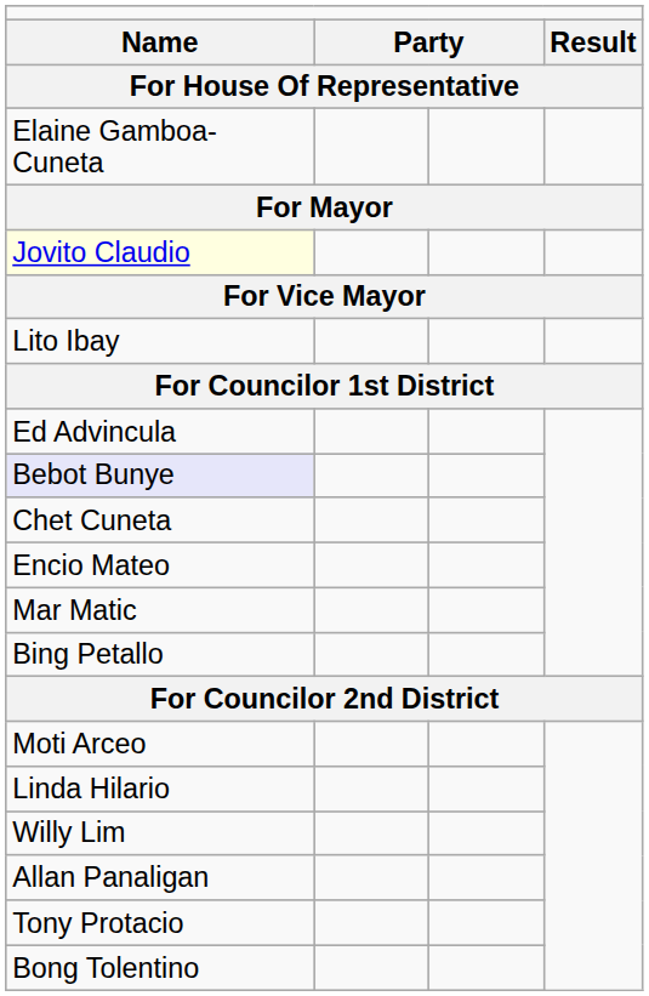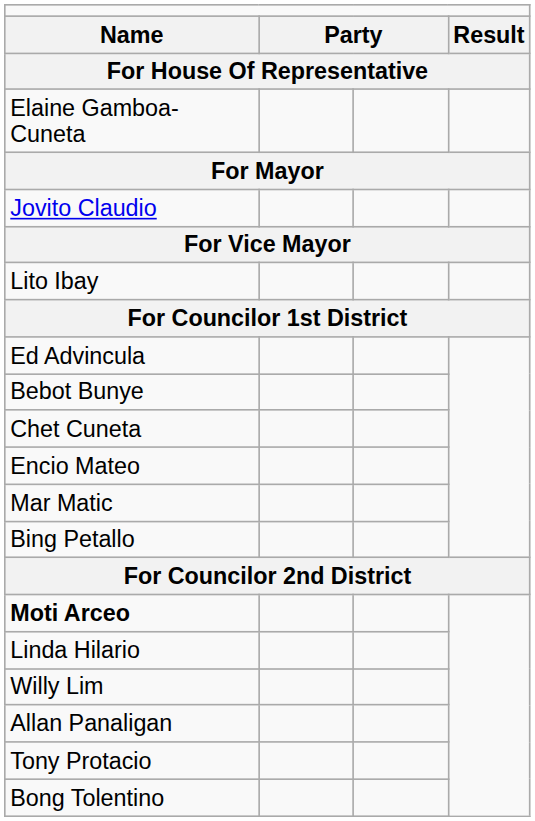Jovito Claudio | column 1: lightyellow background -> no background
Bebot Bunye | column 1: lavender background -> no background
Moti Arceo | column 1: normal -> bold
